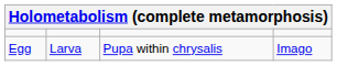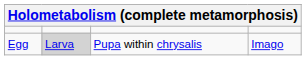Egg | column 2: no background -> lightgrey background
